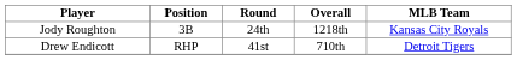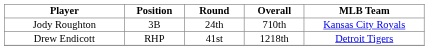Jody Roughton | Overall: 1218th -> 710th
Drew Endicott | Overall: 710th -> 1218th
